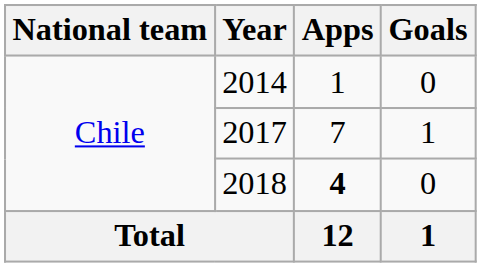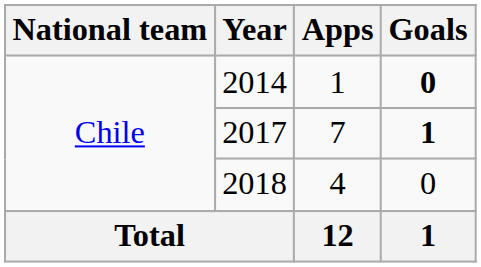2014 | Goals: normal -> bold
2017 | Goals: normal -> bold
2018 | Apps: bold -> normal
